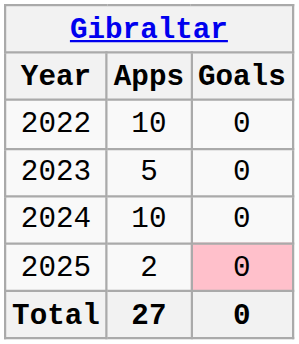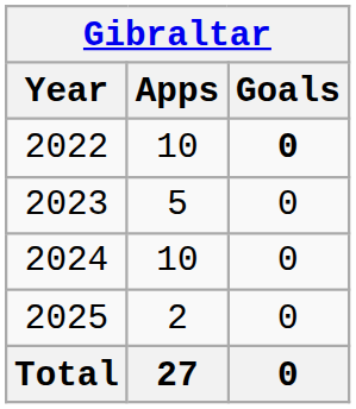2022 | Goals: normal -> bold
2025 | Goals: pink background -> no background
